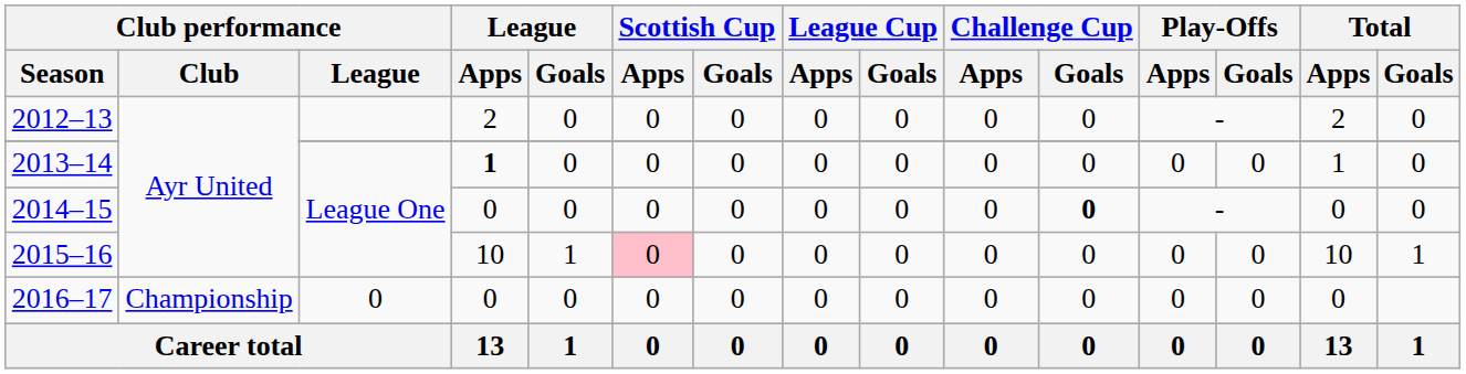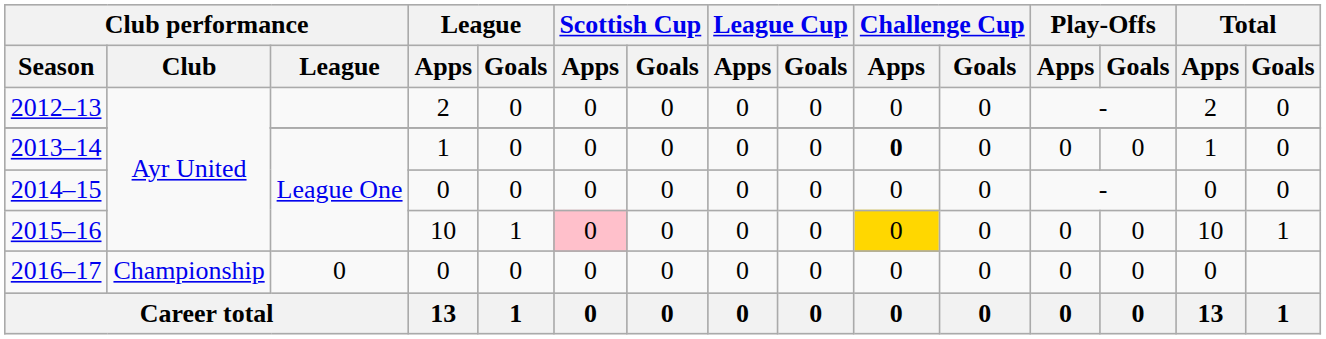2013–14 | League / Apps: bold -> normal
2013–14 | Challenge Cup / Apps: normal -> bold
2014–15 | Challenge Cup / Goals: bold -> normal
2015–16 | Challenge Cup / Apps: no background -> gold background
